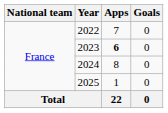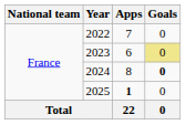2023 | Apps: bold -> normal
2023 | Goals: no background -> khaki background
2024 | Goals: normal -> bold
2025 | Apps: normal -> bold
